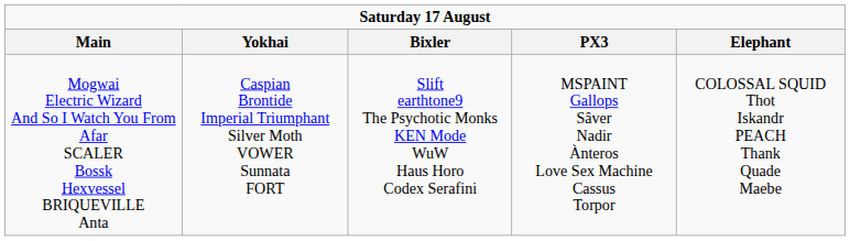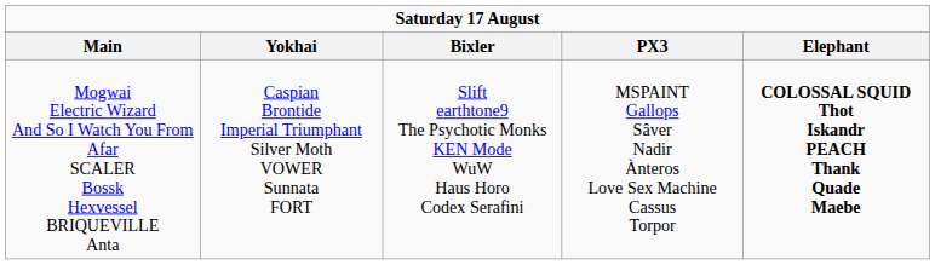row 3 | Elephant: normal -> bold
